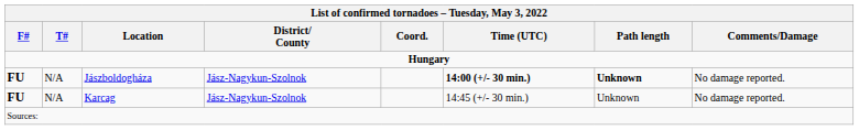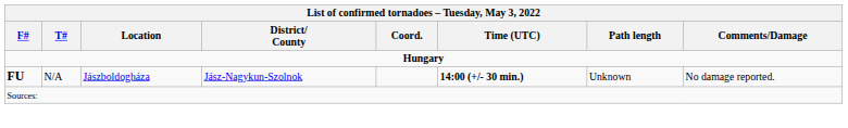Jászboldogháza | Path length: bold -> normal
- row: FU | N/A | Karcag | Jász-Nagykun-Szolnok | 14:45 (+/- 30 min.) | Unknown | No damage reported.
